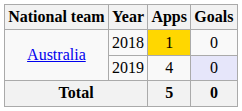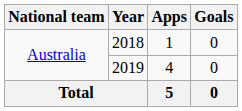2018 | Apps: gold background -> no background
2019 | Goals: lavender background -> no background
